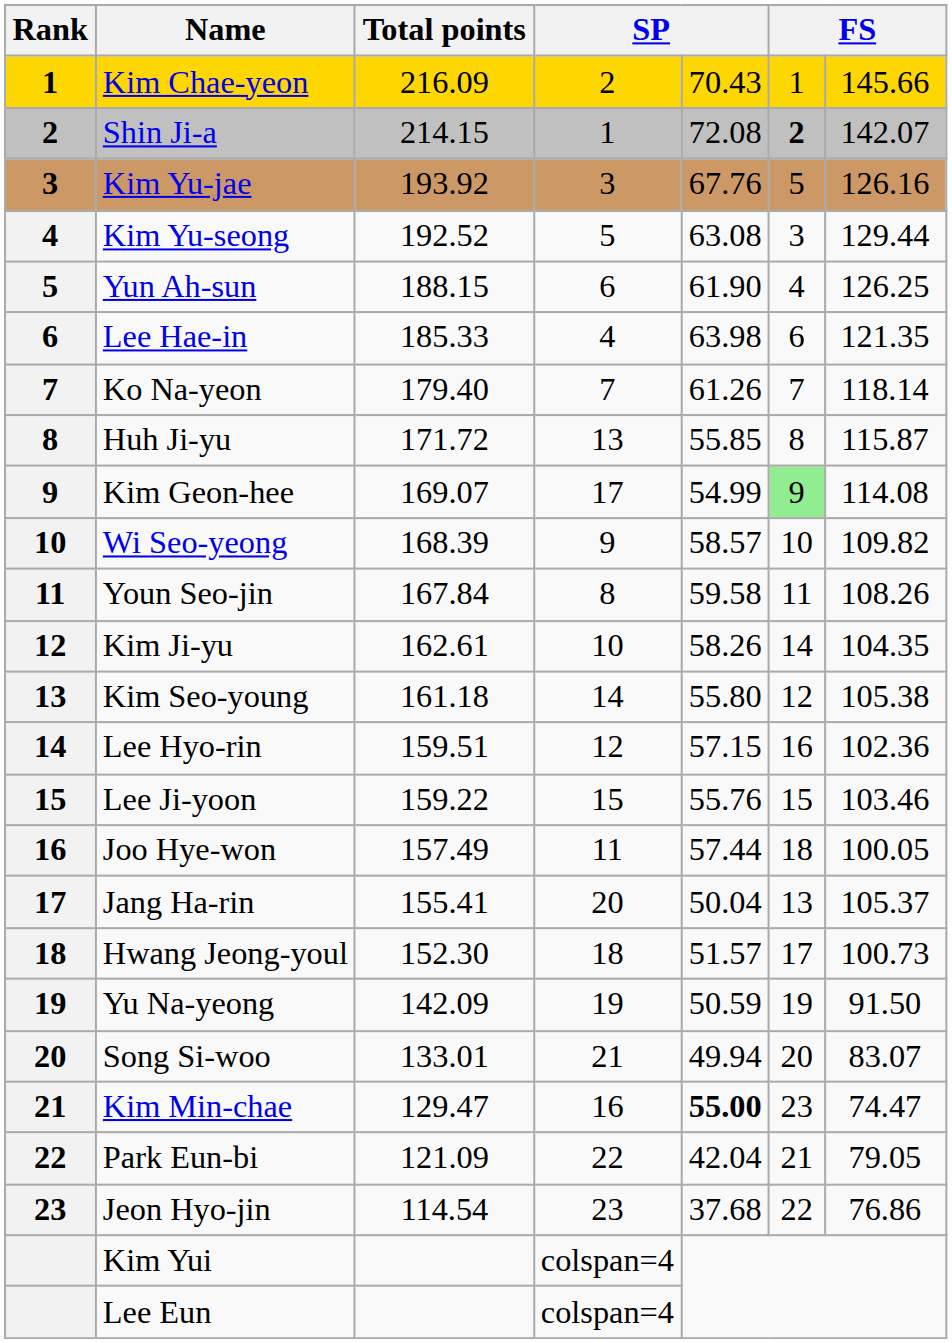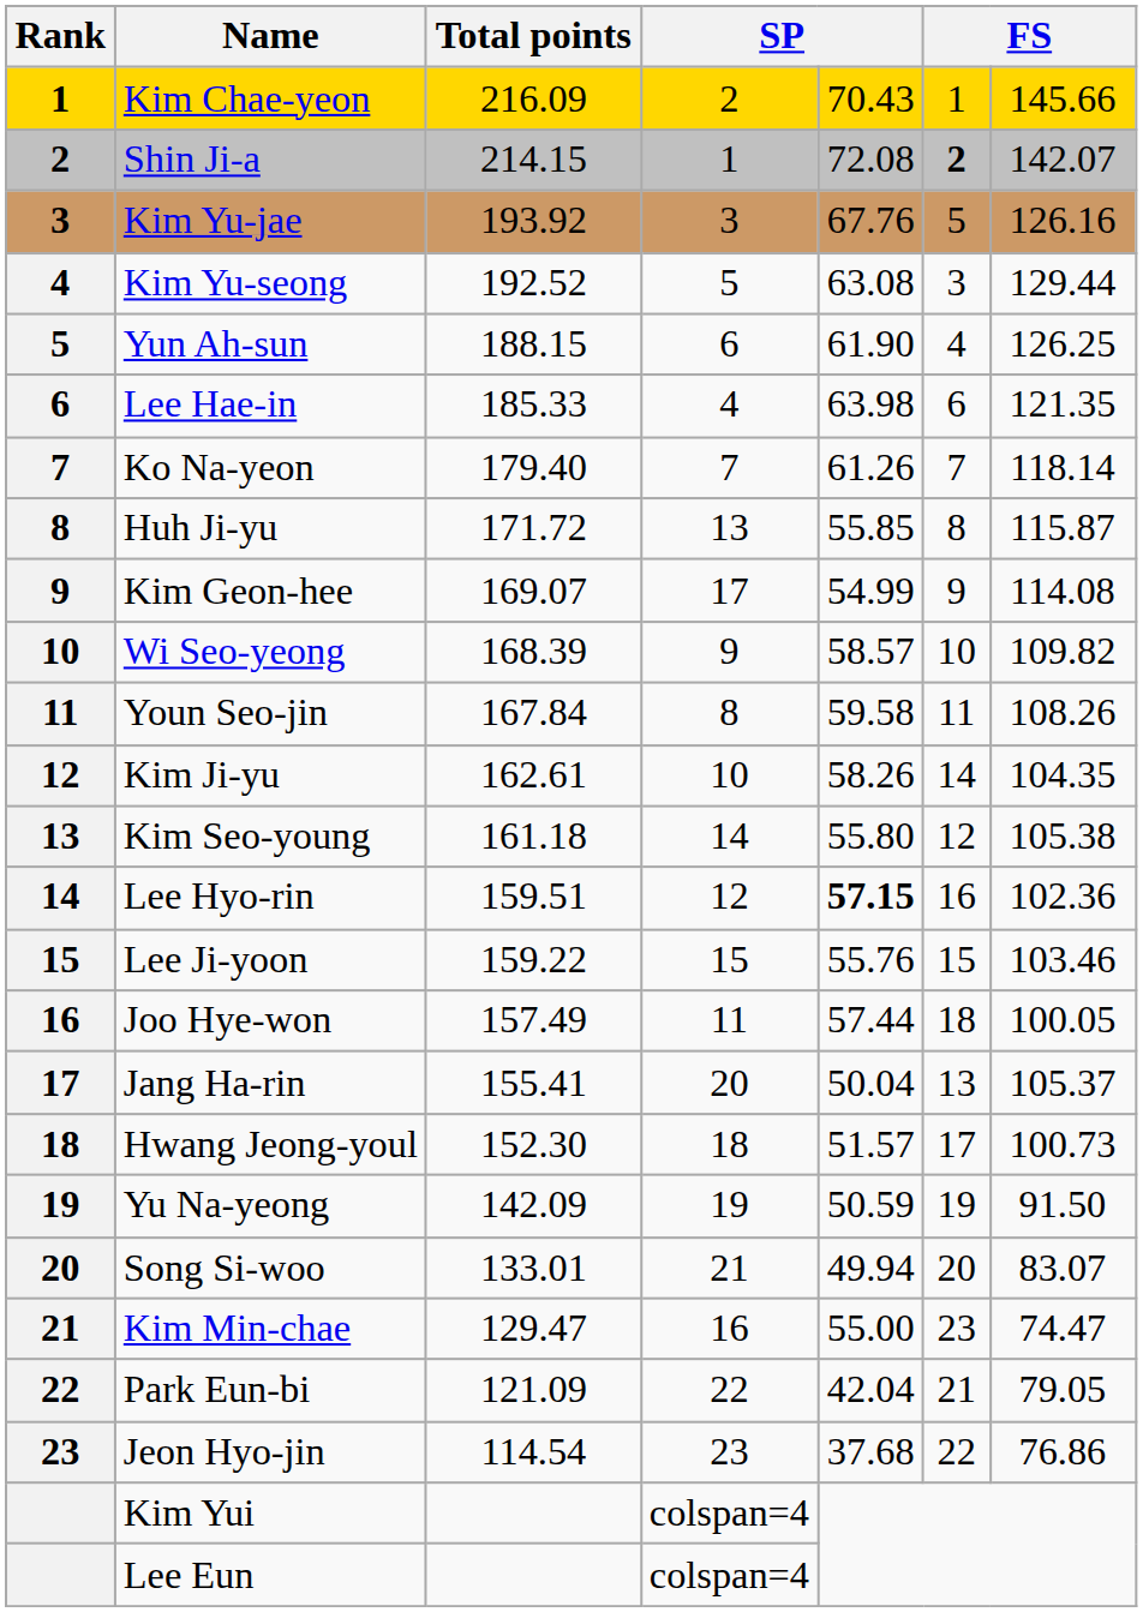Kim Geon-hee | column 6: lightgreen background -> no background
Lee Hyo-rin | column 5: normal -> bold
Kim Min-chae | column 5: bold -> normal
